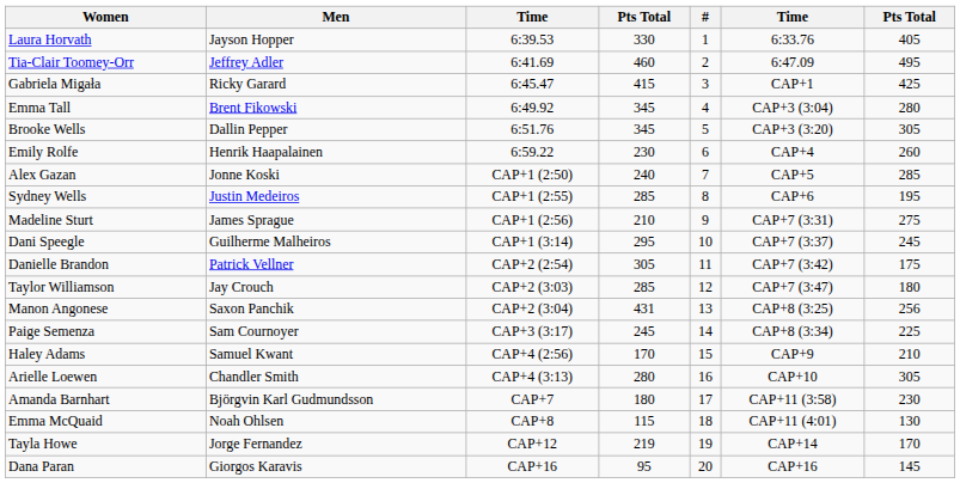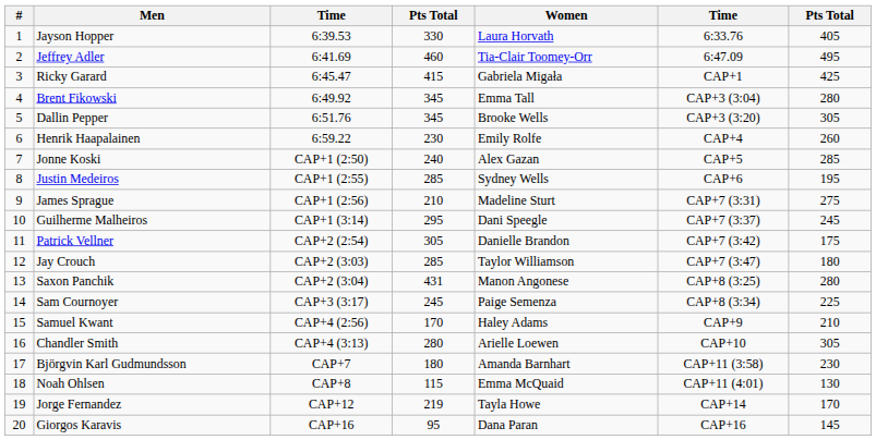columns swapped: # <-> Women
Saxon Panchik | column 7: 256 -> 280
